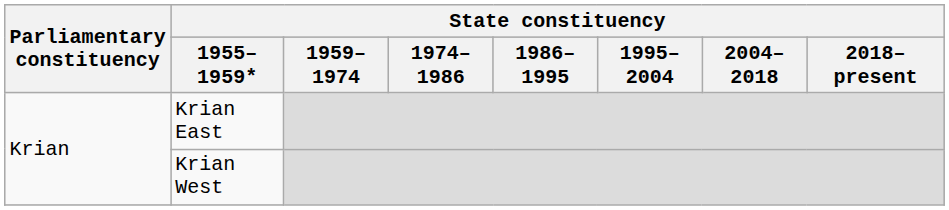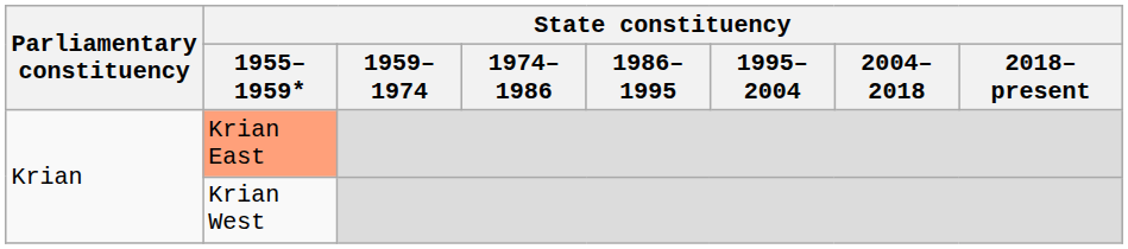Krian East | State constituency / 1955–1959*: no background -> lightsalmon background
